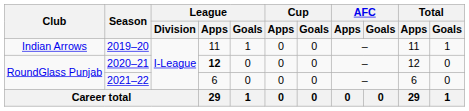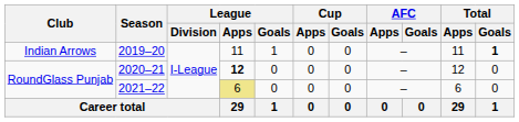2019–20 | Total / Goals: normal -> bold
2021–22 | League / Apps: no background -> khaki background
